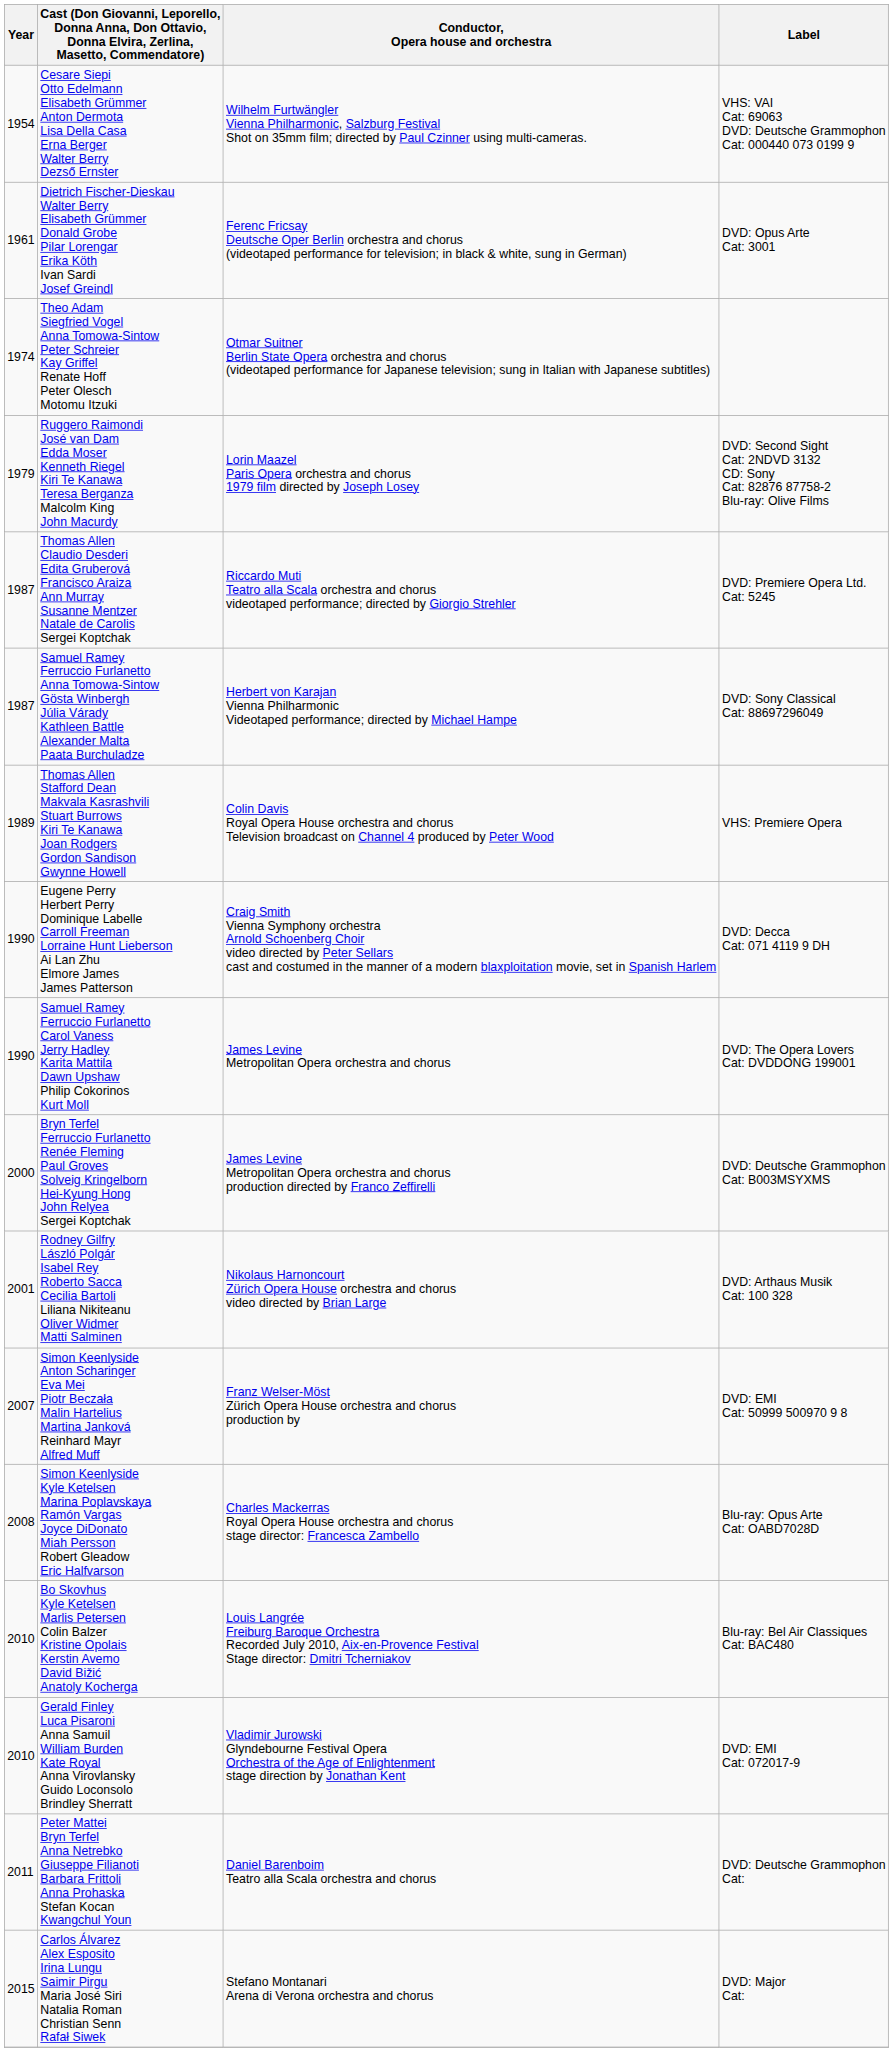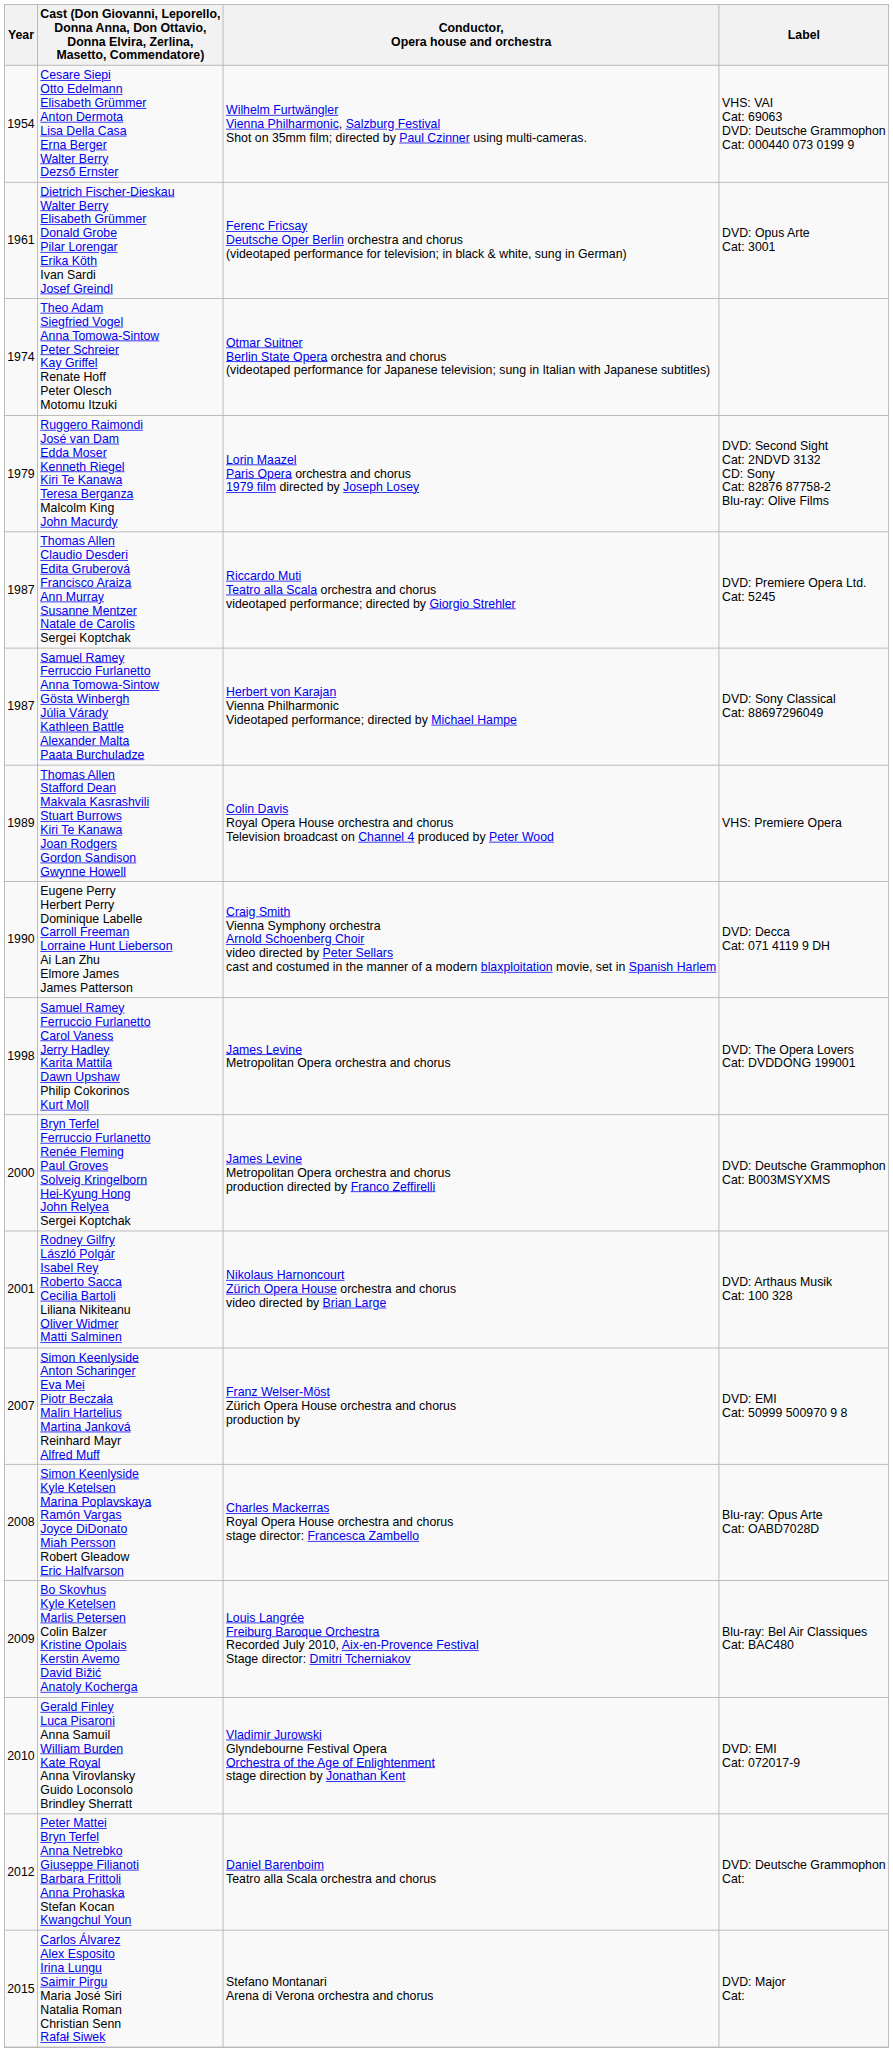row 10 | Year: 1990 -> 1998
row 15 | Year: 2010 -> 2009
row 17 | Year: 2011 -> 2012
